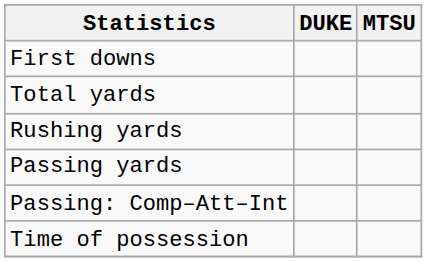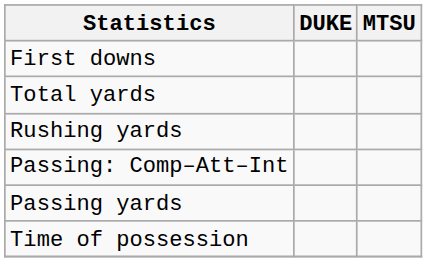rows swapped: Passing yards <-> Passing: Comp–Att–Int
